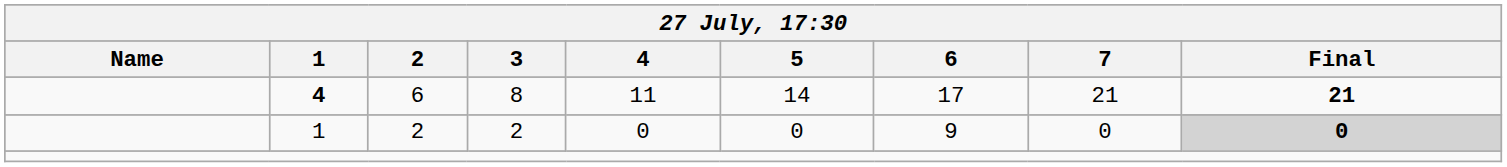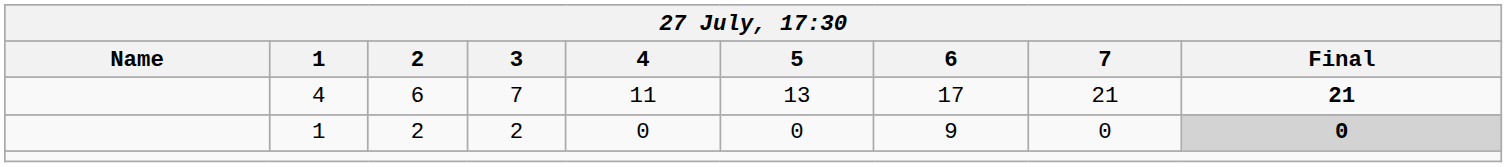row 3 | 1: bold -> normal
row 3 | 3: 8 -> 7
row 3 | 5: 14 -> 13
